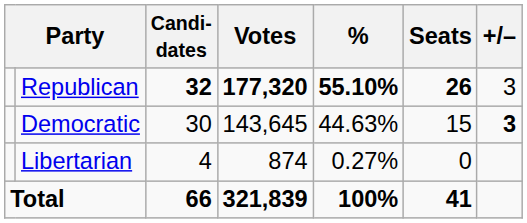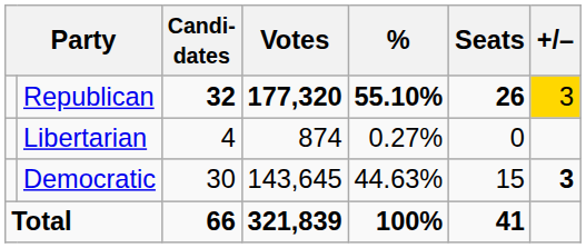Republican | +/–: no background -> gold background
rows swapped: Democratic <-> Libertarian
